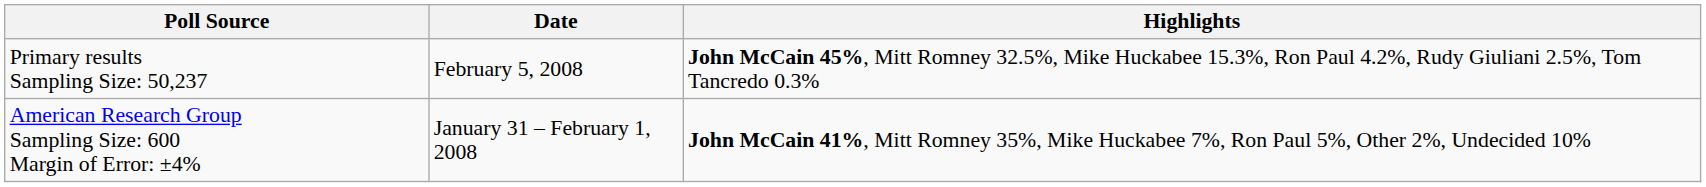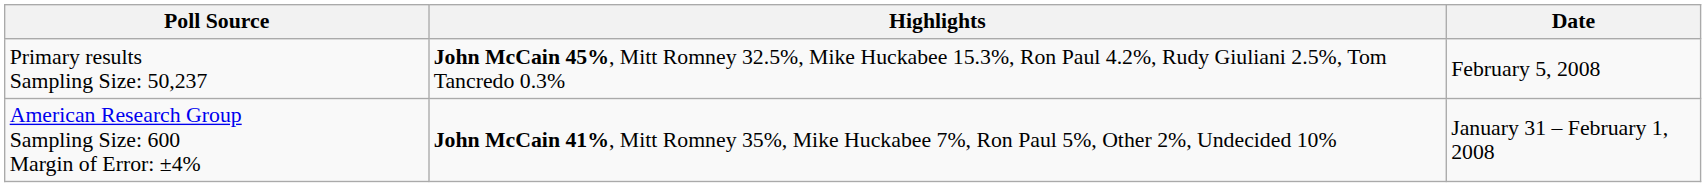columns swapped: Date <-> Highlights
